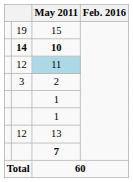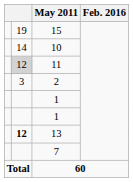10 | column 2: bold -> normal
10 | May 2011: bold -> normal
11 | column 2: no background -> lightgrey background
11 | May 2011: lightblue background -> no background
13 | column 2: normal -> bold
7 | May 2011: bold -> normal
